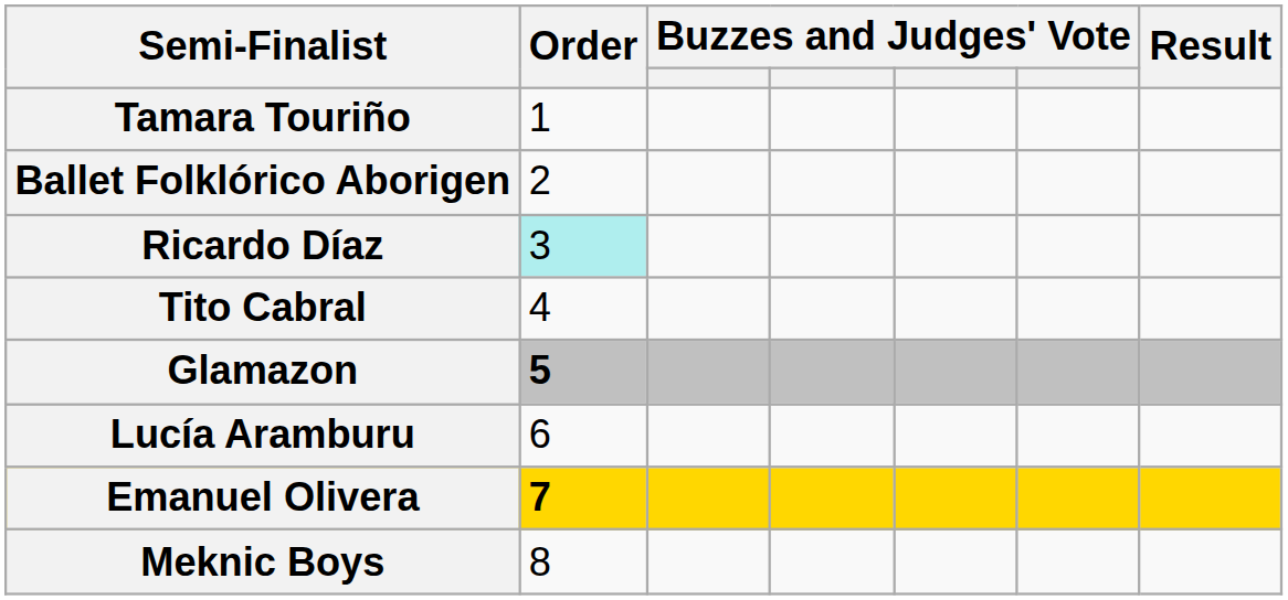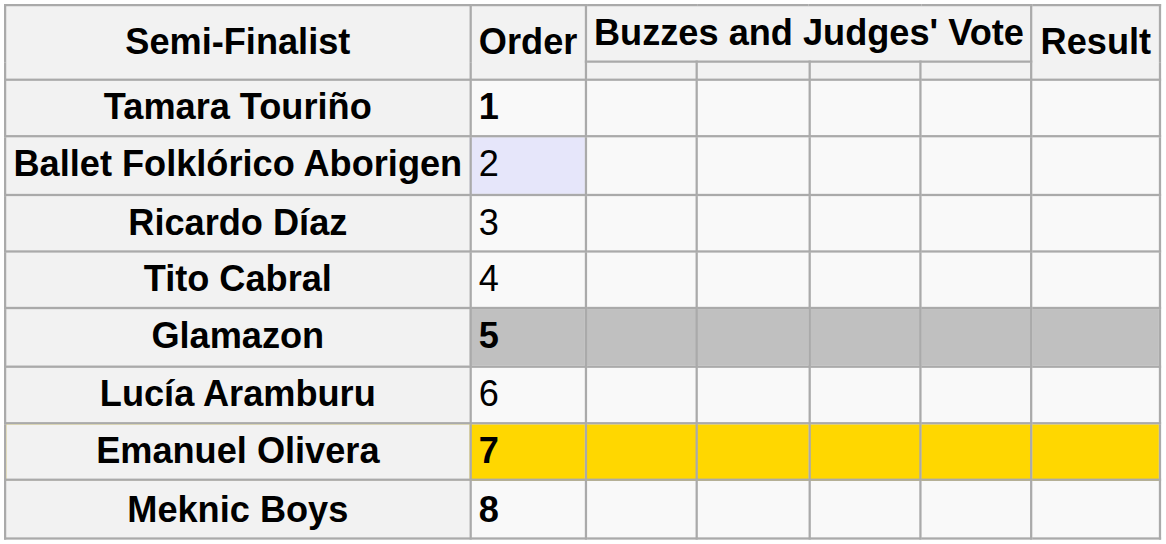Tamara Touriño | Order: normal -> bold
Ballet Folklórico Aborigen | Order: no background -> lavender background
Ricardo Díaz | Order: paleturquoise background -> no background
Meknic Boys | Order: normal -> bold
